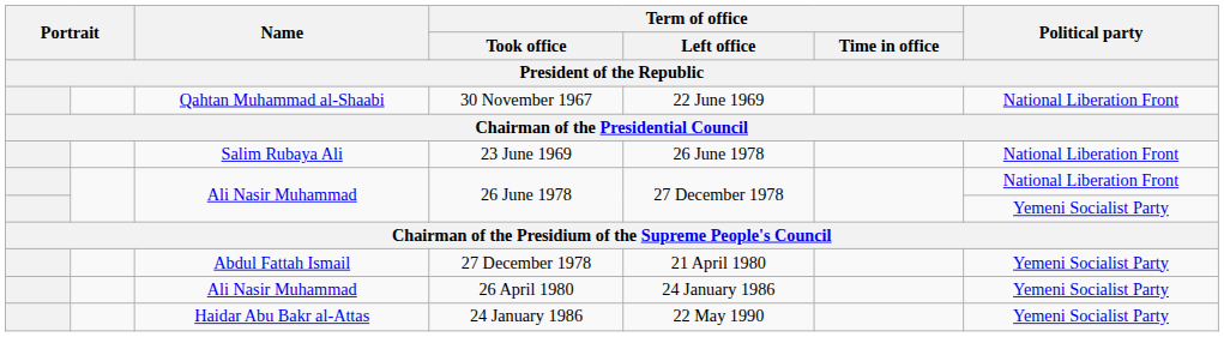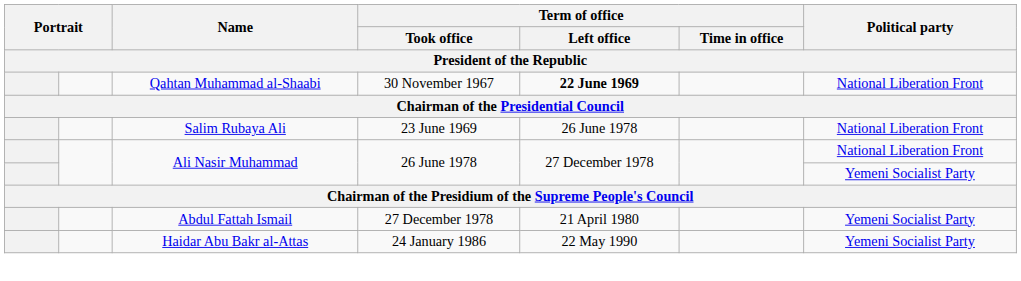30 November 1967 | Term of office / Left office: normal -> bold
- row: Ali Nasir Muhammad | 26 April 1980 | 24 January 1986 | Yemeni Socialist Party
